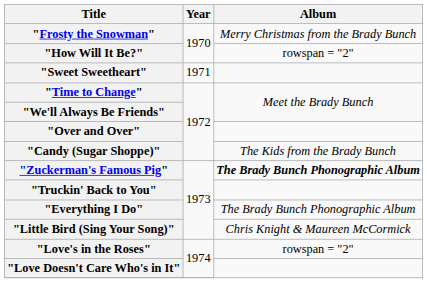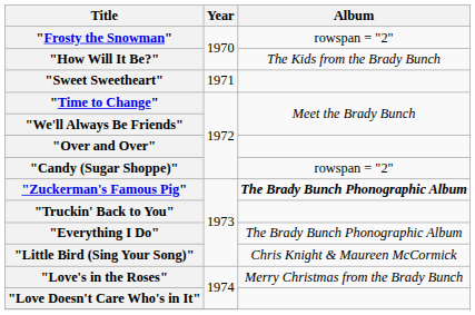"Frosty the Snowman" | Album: Merry Christmas from the Brady Bunch -> rowspan = "2"
"How Will It Be?" | Album: rowspan = "2" -> The Kids from the Brady Bunch
"Candy (Sugar Shoppe)" | Album: The Kids from the Brady Bunch -> rowspan = "2"
"Love's in the Roses" | Album: rowspan = "2" -> Merry Christmas from the Brady Bunch
